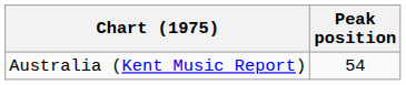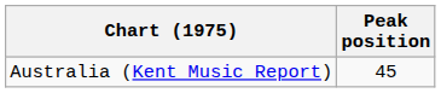Australia (Kent Music Report) | Peak position: 54 -> 45
